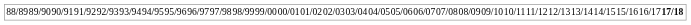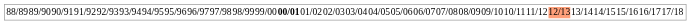88/89 | column 13: normal -> bold
88/89 | column 25: no background -> lightsalmon background
88/89 | column 30: bold -> normal
